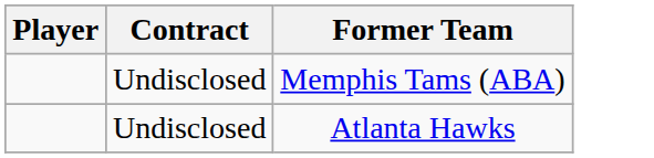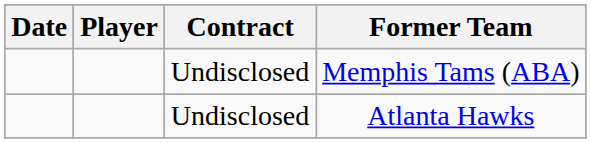+ column: Date
